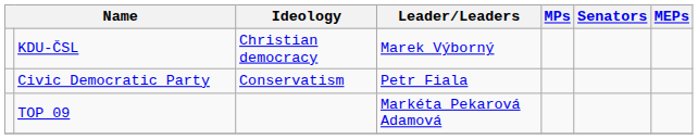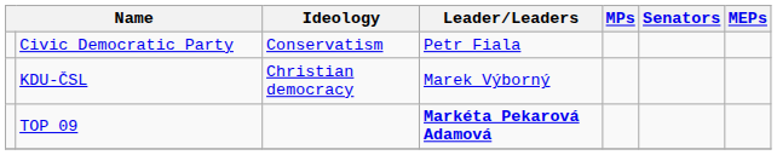rows swapped: Civic Democratic Party <-> KDU-ČSL
TOP 09 | Leader/Leaders: normal -> bold
